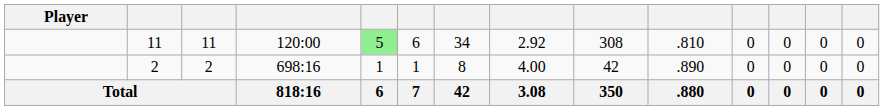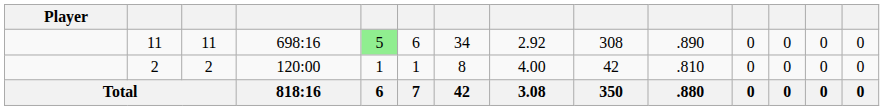row 2 | column 4: 120:00 -> 698:16
row 2 | column 10: .810 -> .890
row 3 | column 4: 698:16 -> 120:00
row 3 | column 10: .890 -> .810
